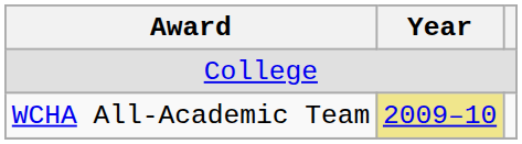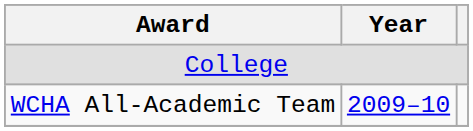WCHA All-Academic Team | Year: khaki background -> no background
